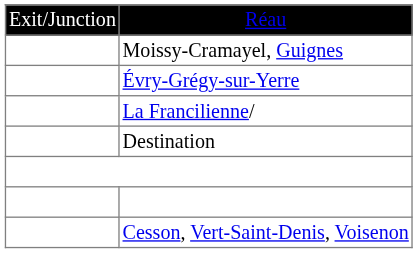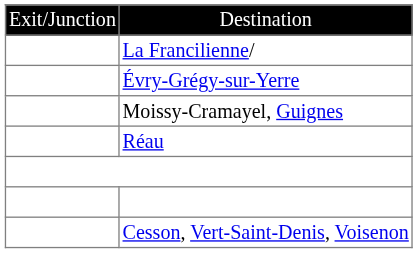row 1 | column 2: Réau -> Destination
row 2 | column 2: Moissy-Cramayel, Guignes -> La Francilienne/
row 4 | column 2: La Francilienne/ -> Moissy-Cramayel, Guignes
row 5 | column 2: Destination -> Réau
